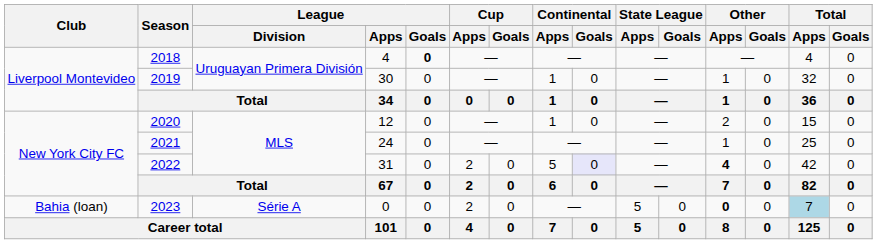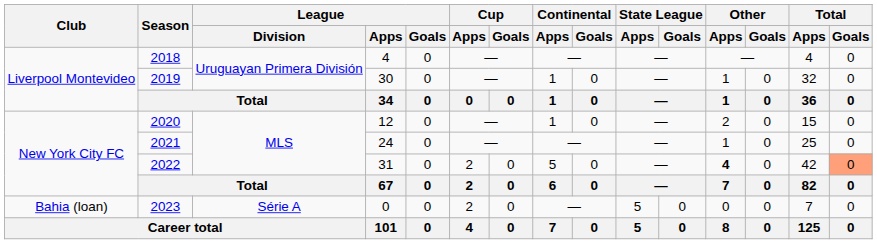2018 | League / Goals: bold -> normal
2022 | Continental / Goals: lavender background -> no background
2022 | Total / Goals: no background -> lightsalmon background
2023 | Other / Apps: bold -> normal
2023 | Total / Apps: lightblue background -> no background
